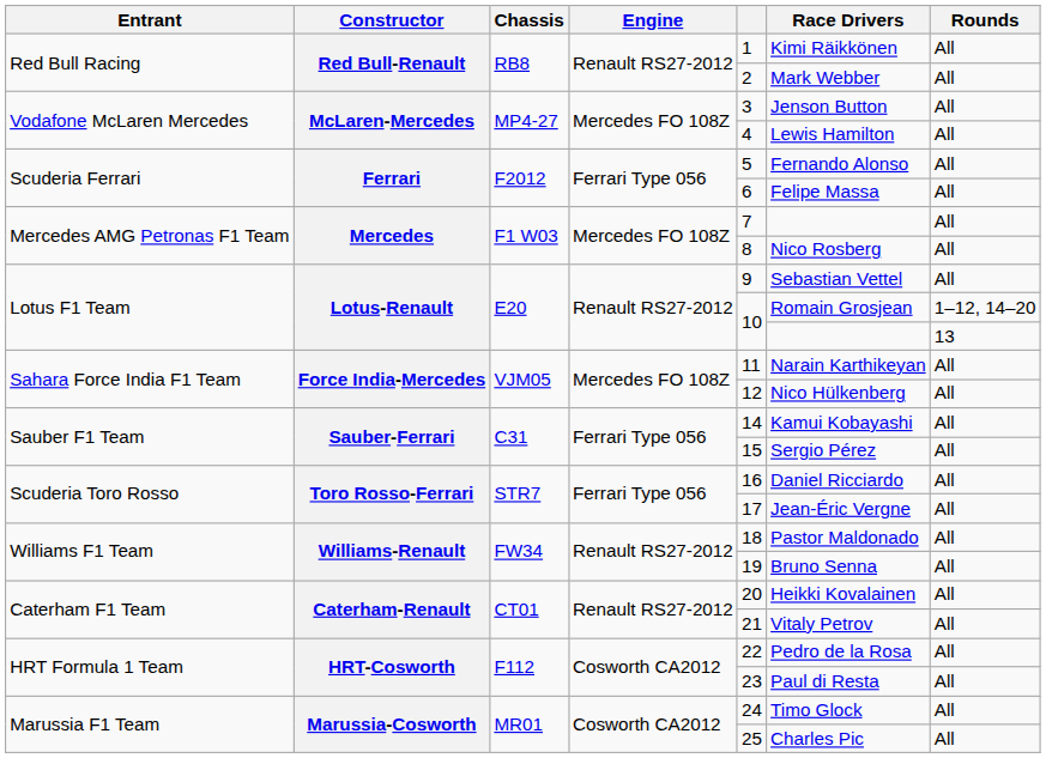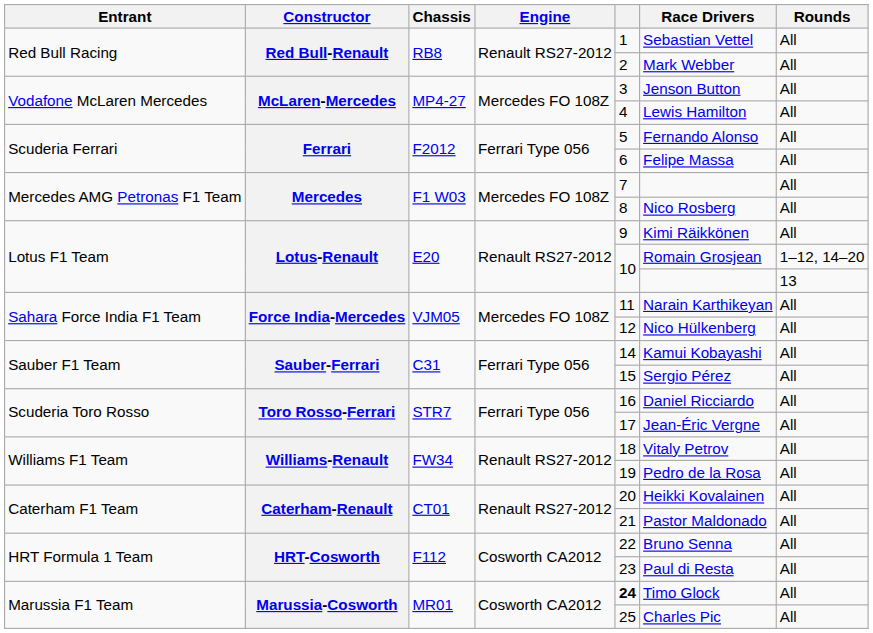row 2 | Race Drivers: Kimi Räikkönen -> Sebastian Vettel
row 10 | Race Drivers: Sebastian Vettel -> Kimi Räikkönen
row 19 | Race Drivers: Pastor Maldonado -> Vitaly Petrov
row 20 | Race Drivers: Bruno Senna -> Pedro de la Rosa
row 22 | Race Drivers: Vitaly Petrov -> Pastor Maldonado
row 23 | Race Drivers: Pedro de la Rosa -> Bruno Senna
row 25 | column 5: normal -> bold
